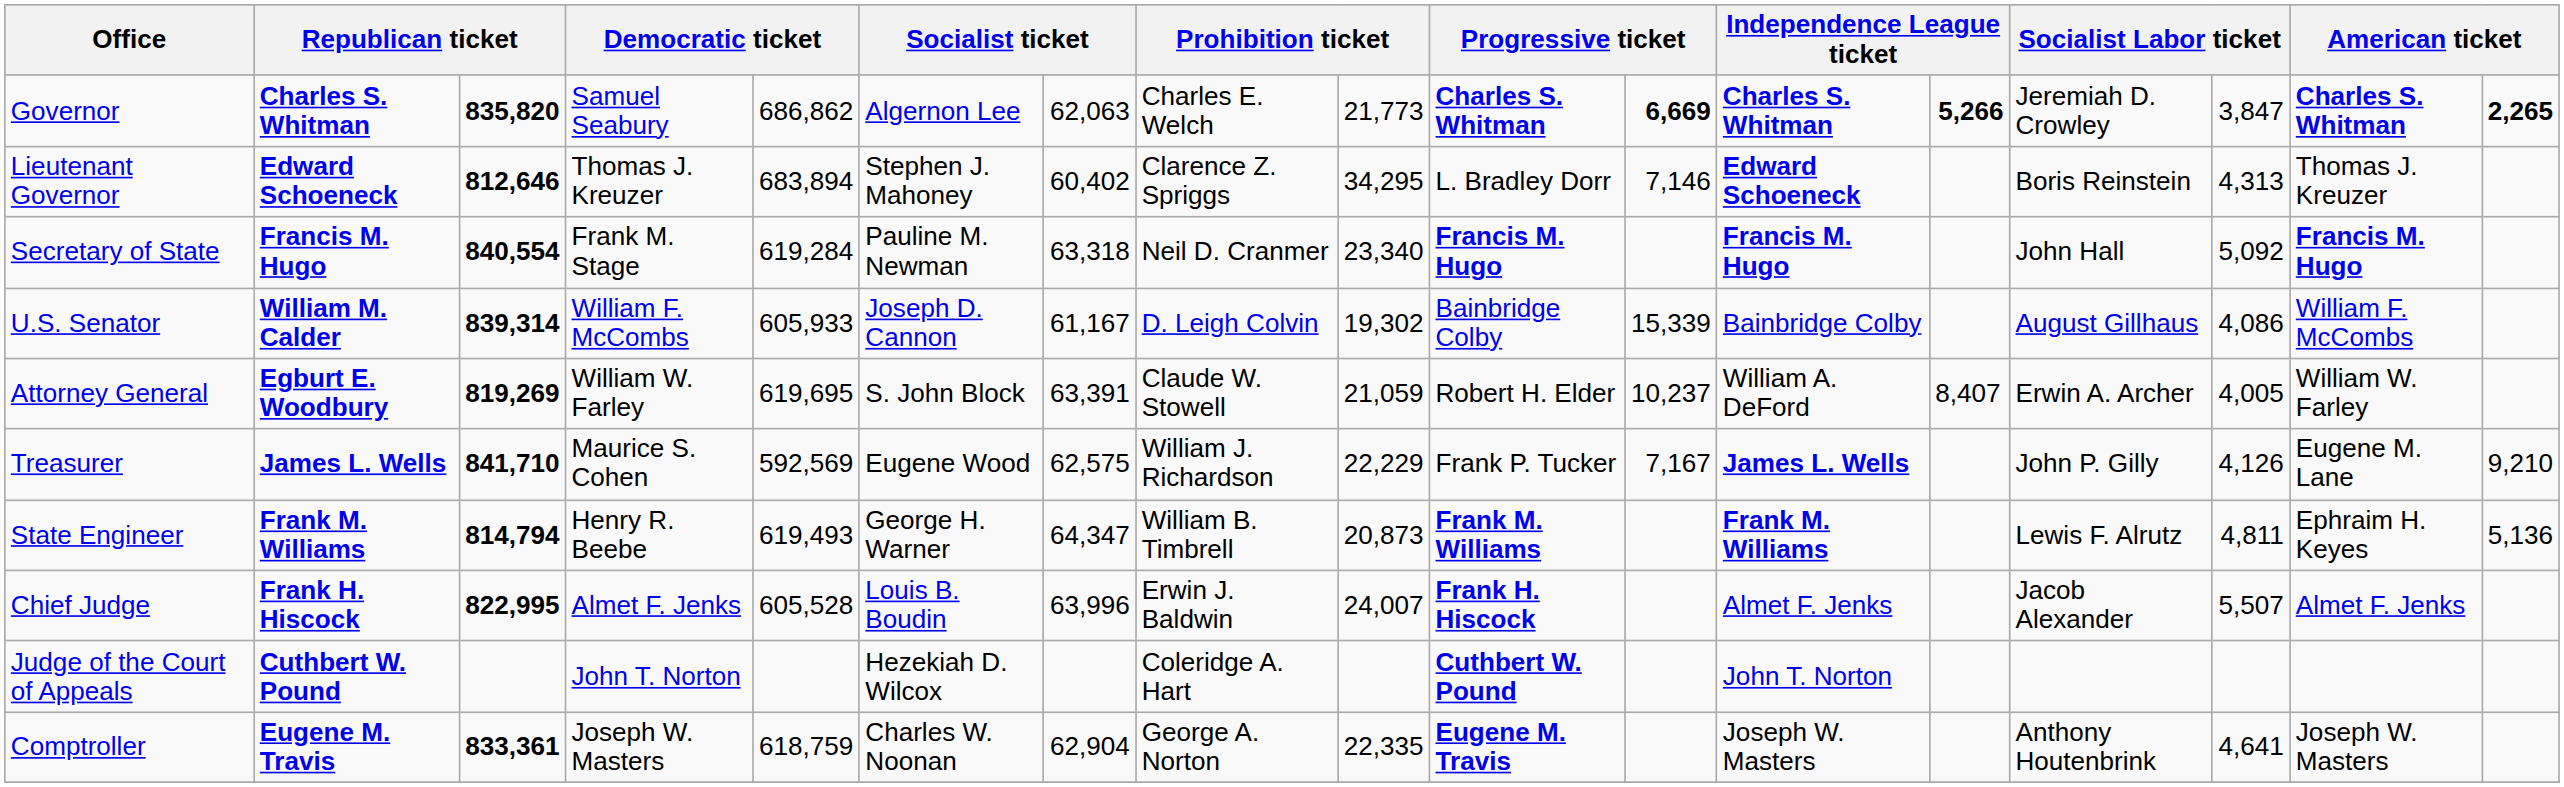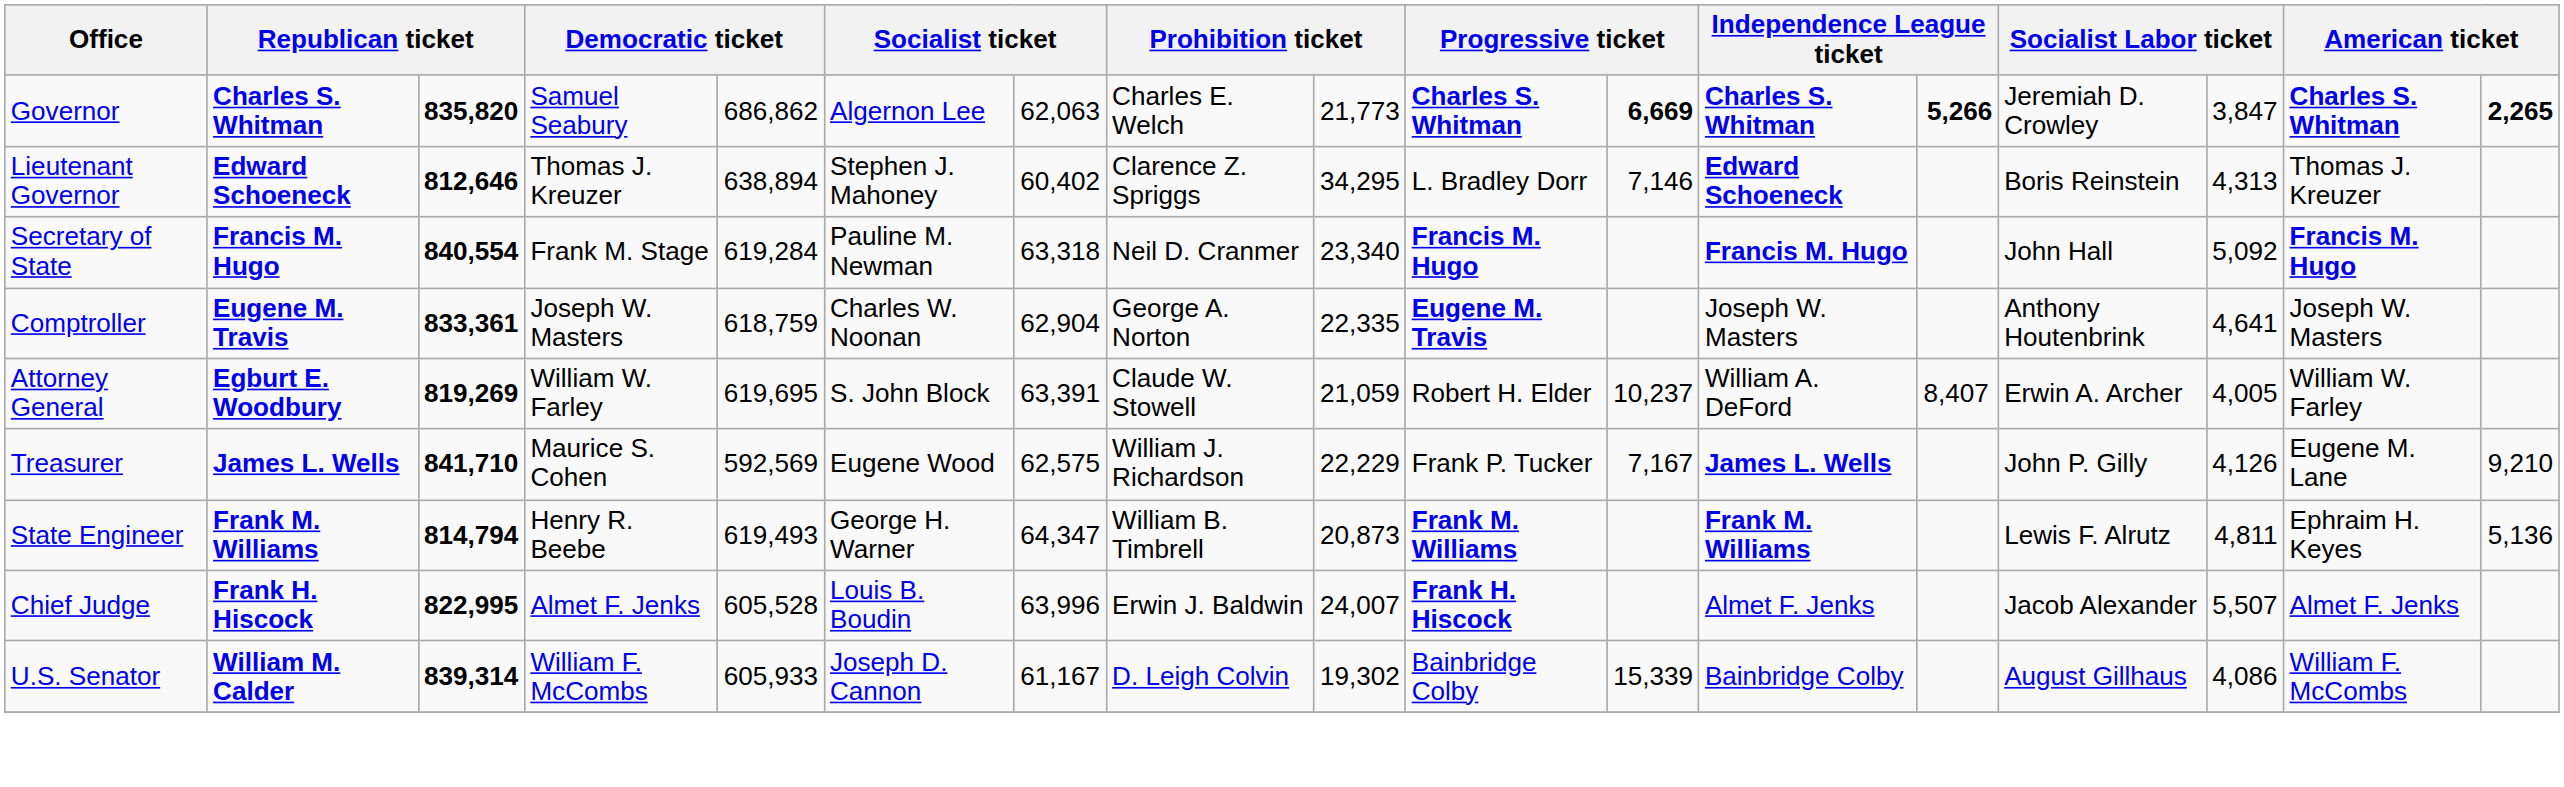Lieutenant Governor | column 5: 683,894 -> 638,894
rows swapped: Comptroller <-> U.S. Senator
- row: Judge of the Court of Appeals | Cuthbert W. Pound | John T. Norton | Hezekiah D. Wilcox | Coleridge A. Hart | Cuthbert W. Pound | John T. Norton
